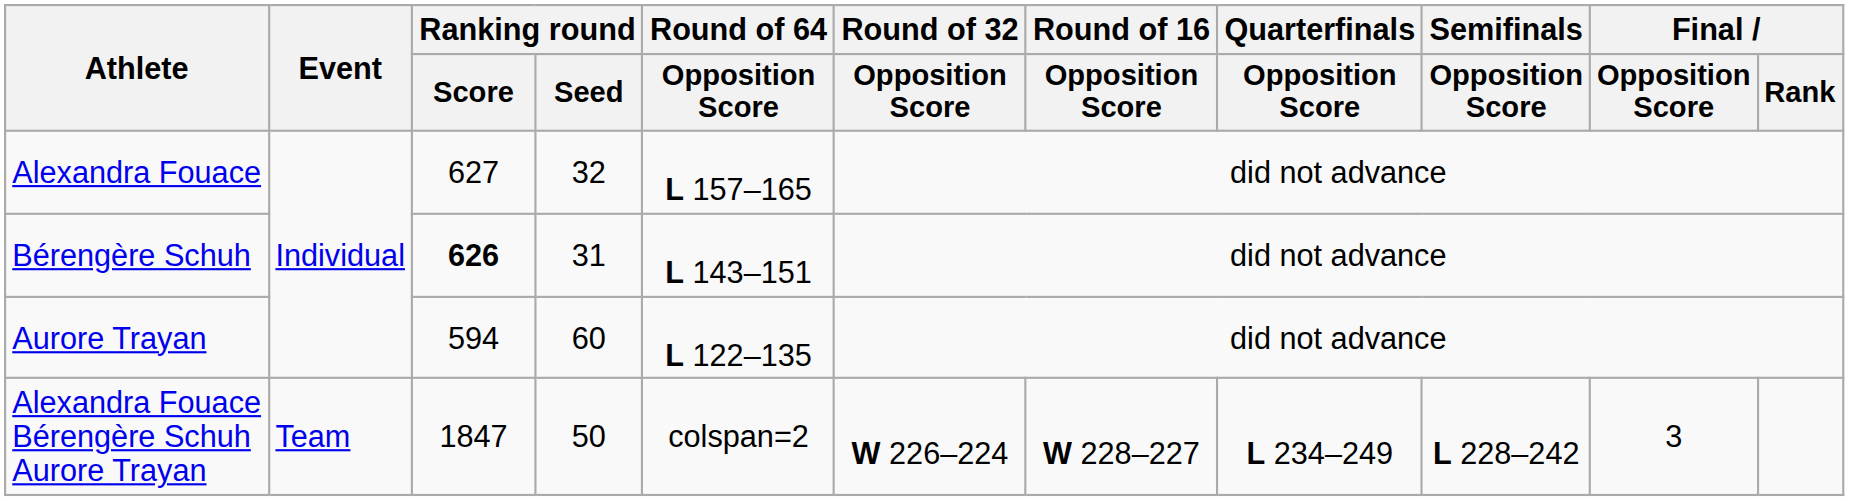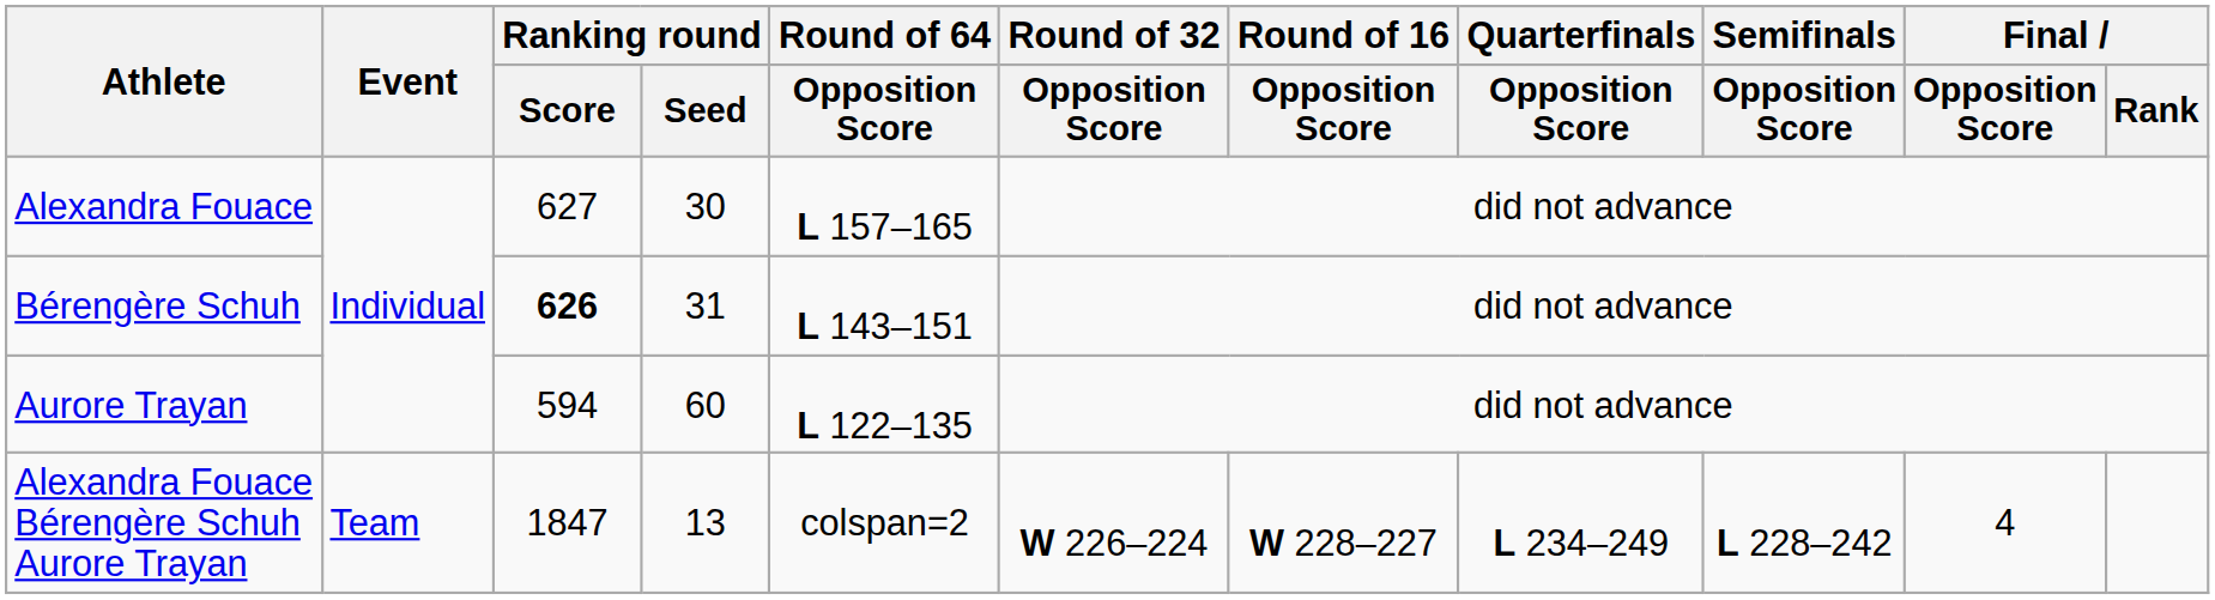Alexandra Fouace | Ranking round / Seed: 32 -> 30
Alexandra Fouace Bérengère Schuh Aurore Trayan | Ranking round / Seed: 50 -> 13
Alexandra Fouace Bérengère Schuh Aurore Trayan | Final / Opposition Score: 3 -> 4
